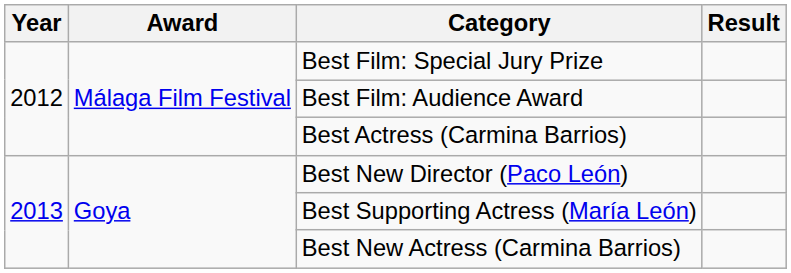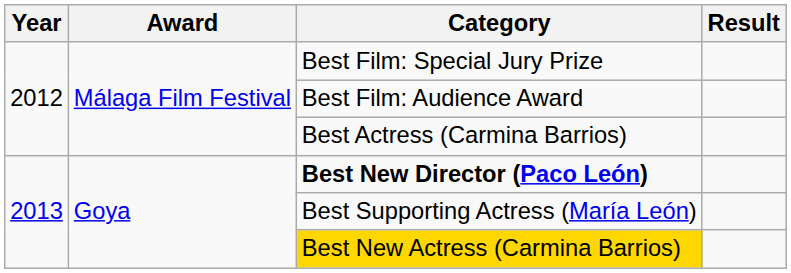Best New Director (Paco León) | Category: normal -> bold
Best New Actress (Carmina Barrios) | Category: no background -> gold background
